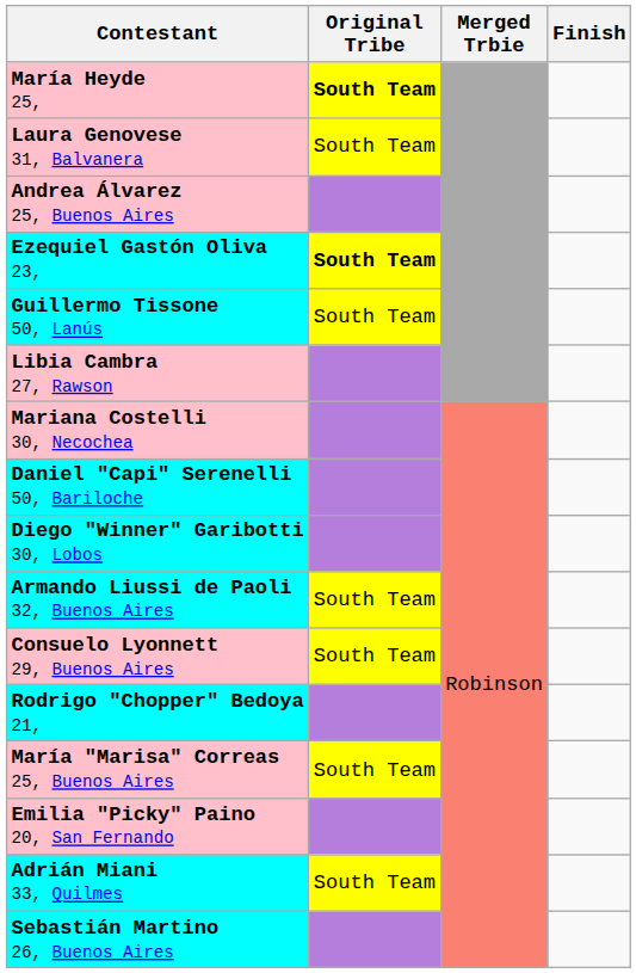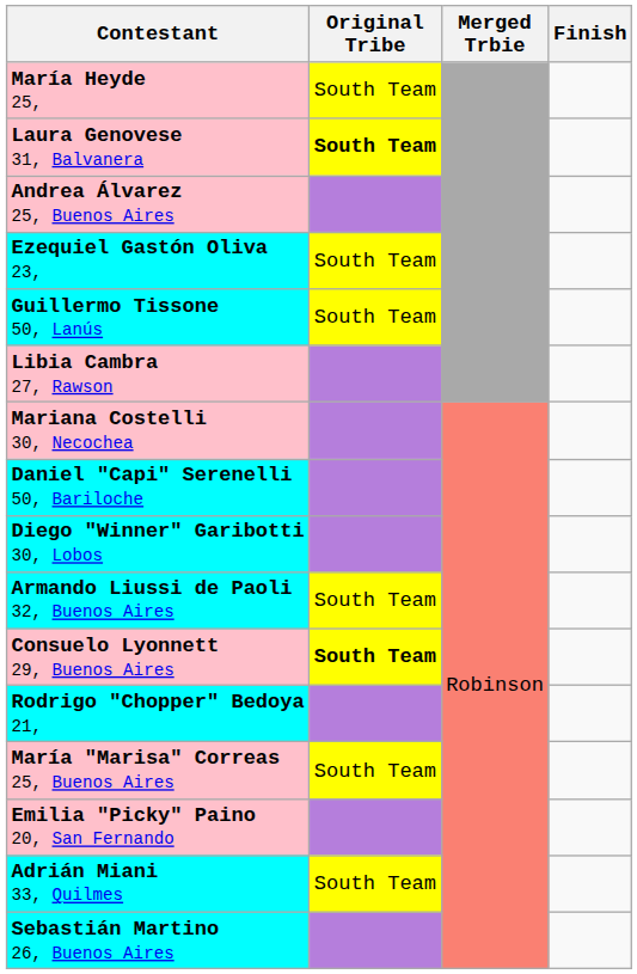María Heyde 25, | Original Tribe: bold -> normal
Laura Genovese 31, Balvanera | Original Tribe: normal -> bold
Ezequiel Gastón Oliva 23, | Original Tribe: bold -> normal
Consuelo Lyonnett 29, Buenos Aires | Original Tribe: normal -> bold
